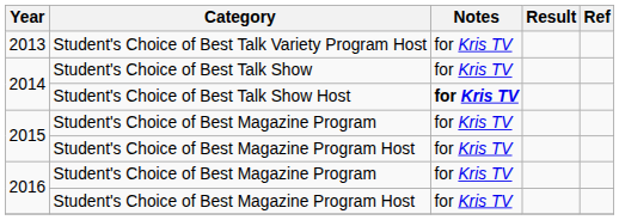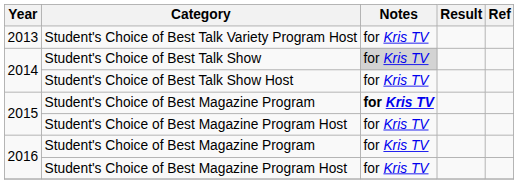Student's Choice of Best Talk Show | Notes: no background -> lightgrey background
Student's Choice of Best Talk Show Host | Notes: bold -> normal
2015 / Student's Choice of Best Magazine Program | Notes: normal -> bold
